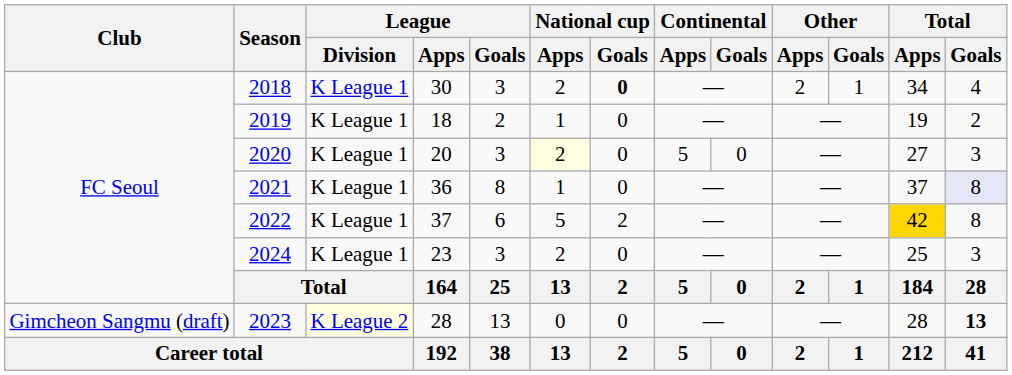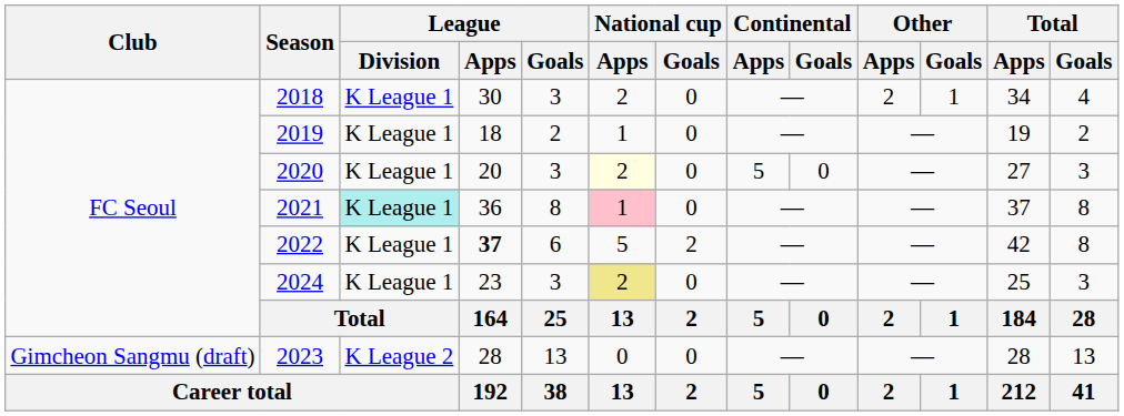2018 | National cup / Goals: bold -> normal
2021 | League / Division: no background -> paleturquoise background
2021 | National cup / Apps: no background -> pink background
2021 | Total / Goals: lavender background -> no background
2022 | League / Apps: normal -> bold
2022 | Total / Apps: gold background -> no background
2024 | National cup / Apps: no background -> khaki background
2023 | League / Division: lightyellow background -> no background
2023 | Total / Goals: bold -> normal
